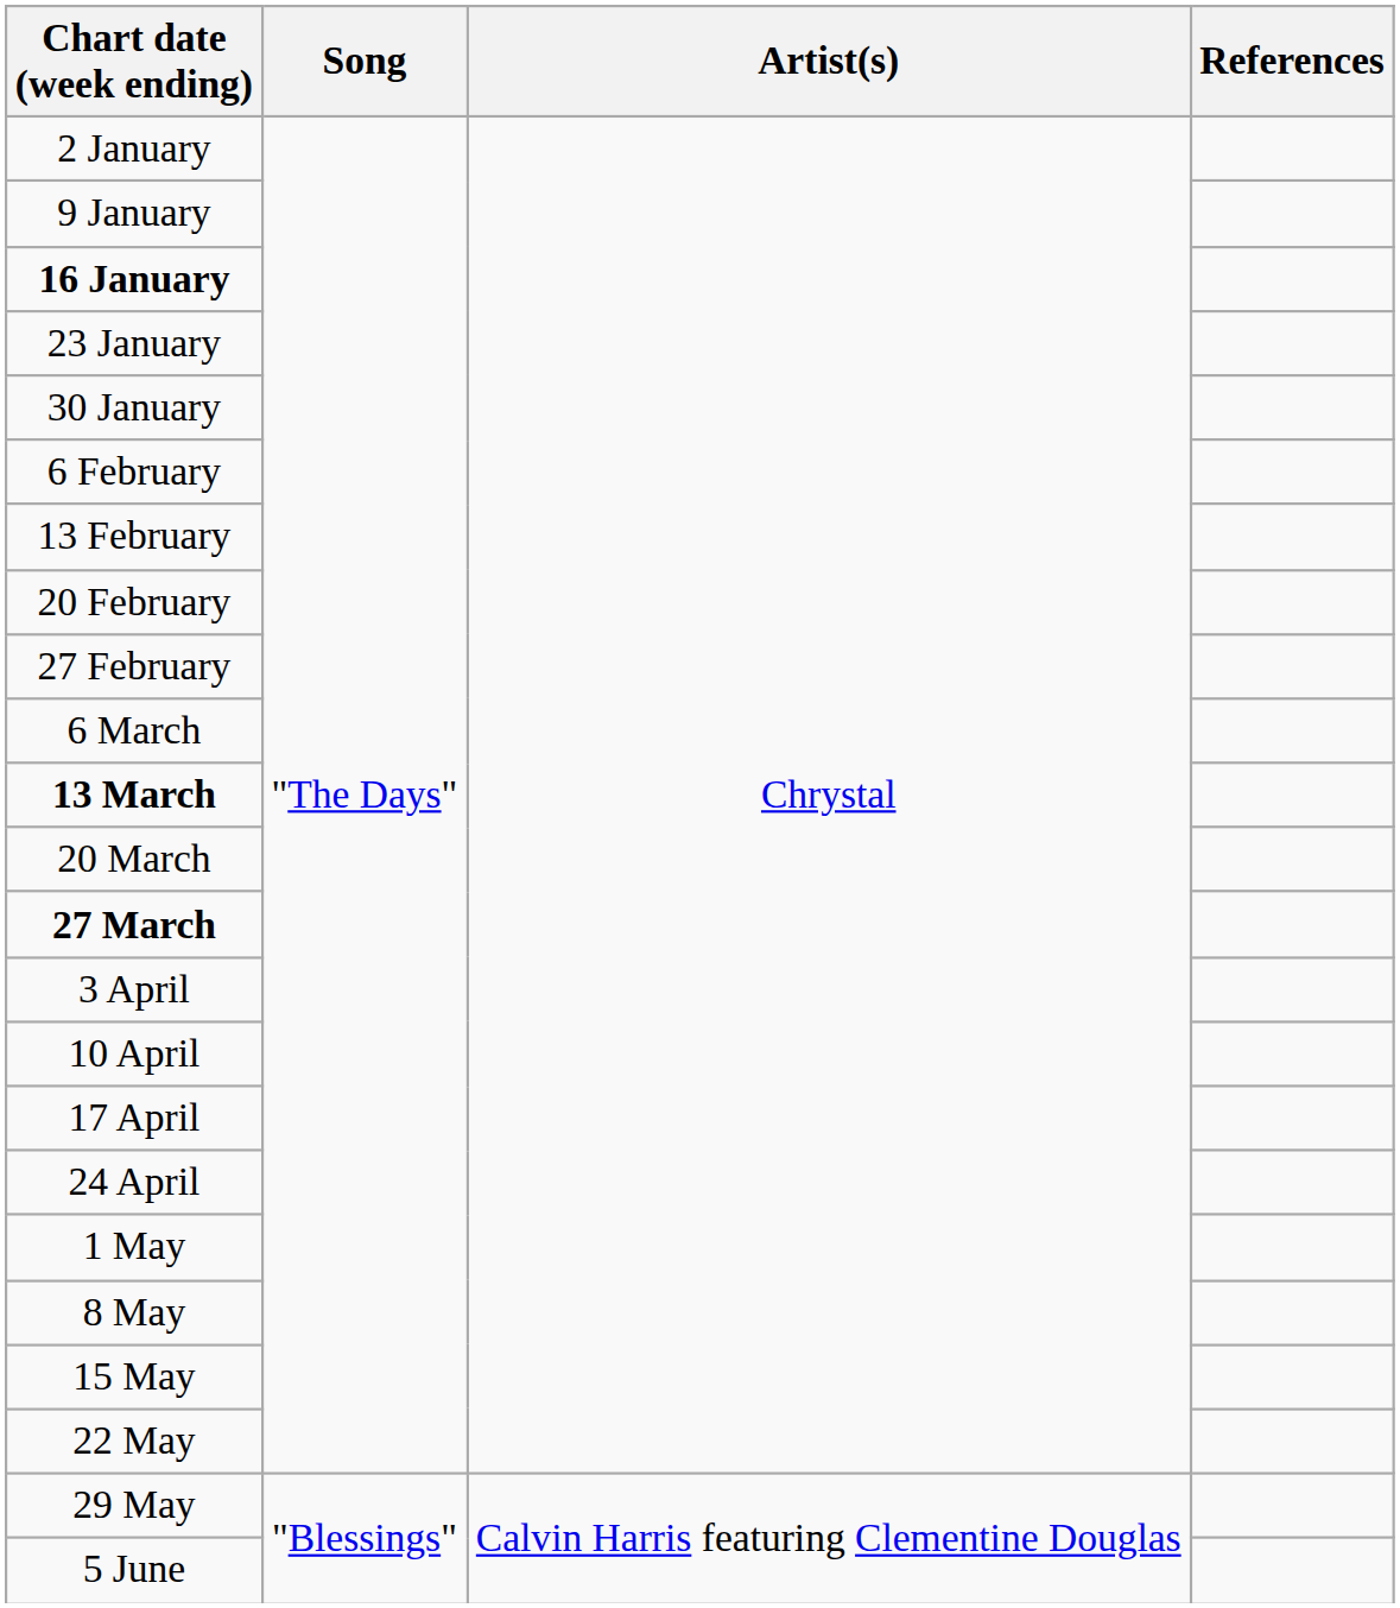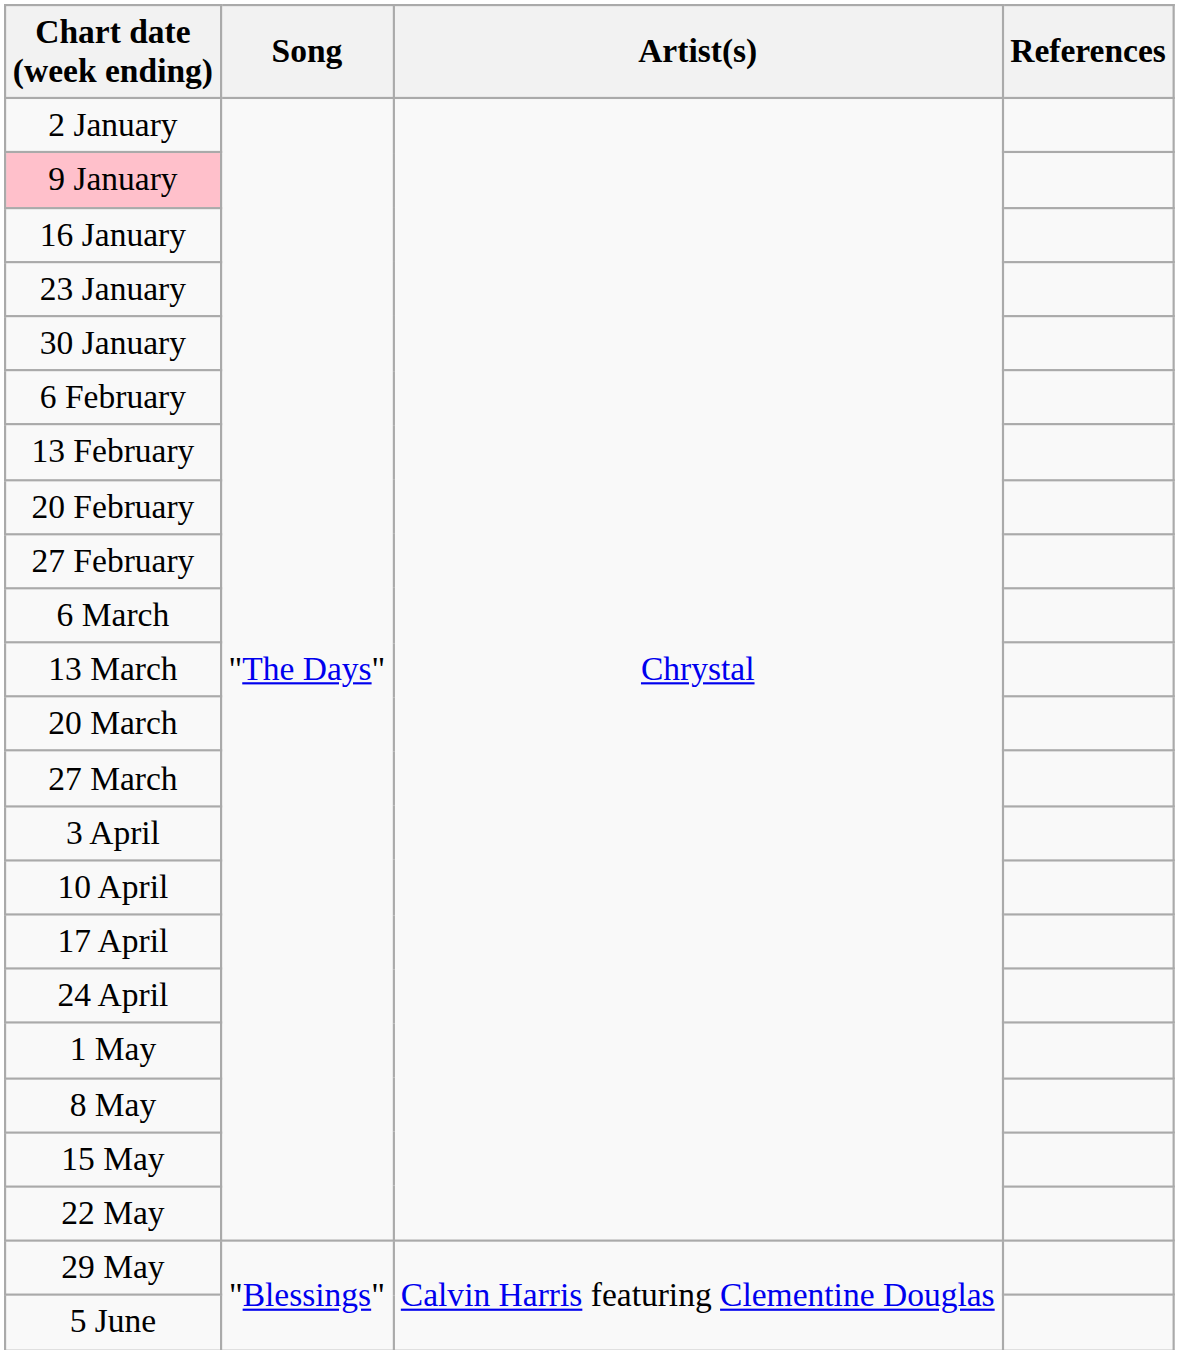9 January | Chart date (week ending): no background -> pink background
16 January | Chart date (week ending): bold -> normal
13 March | Chart date (week ending): bold -> normal
27 March | Chart date (week ending): bold -> normal
